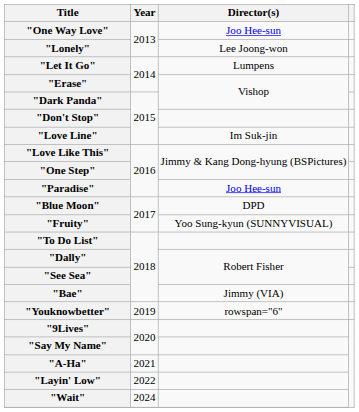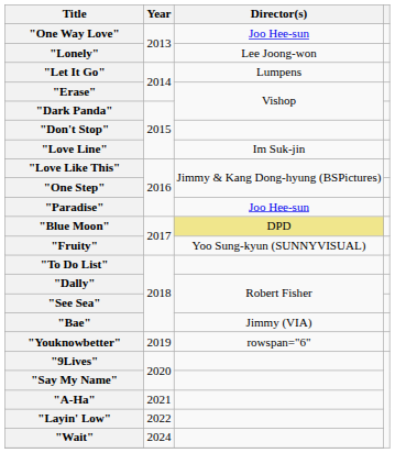"Blue Moon" | Director(s): no background -> khaki background
